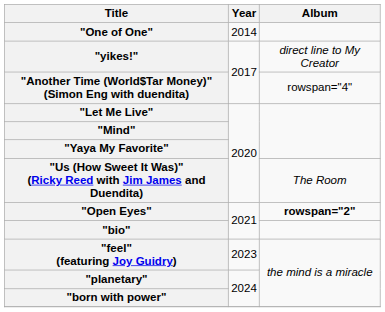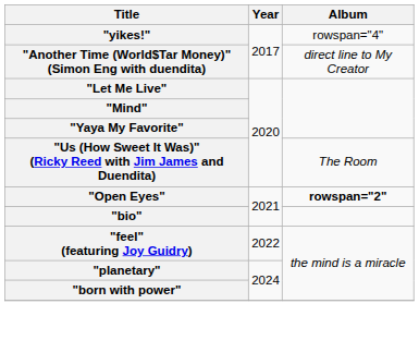- row: "One of One" | 2014
"yikes!" | Album: direct line to My Creator -> rowspan="4"
"Another Time (World$Tar Money)" (Simon Eng with duendita) | Album: rowspan="4" -> direct line to My Creator
"feel" (featuring Joy Guidry) | Year: 2023 -> 2022
